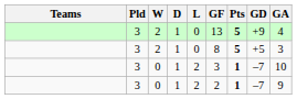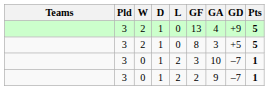columns swapped: GA <-> Pts
